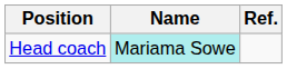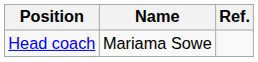Head coach | Name: paleturquoise background -> no background
